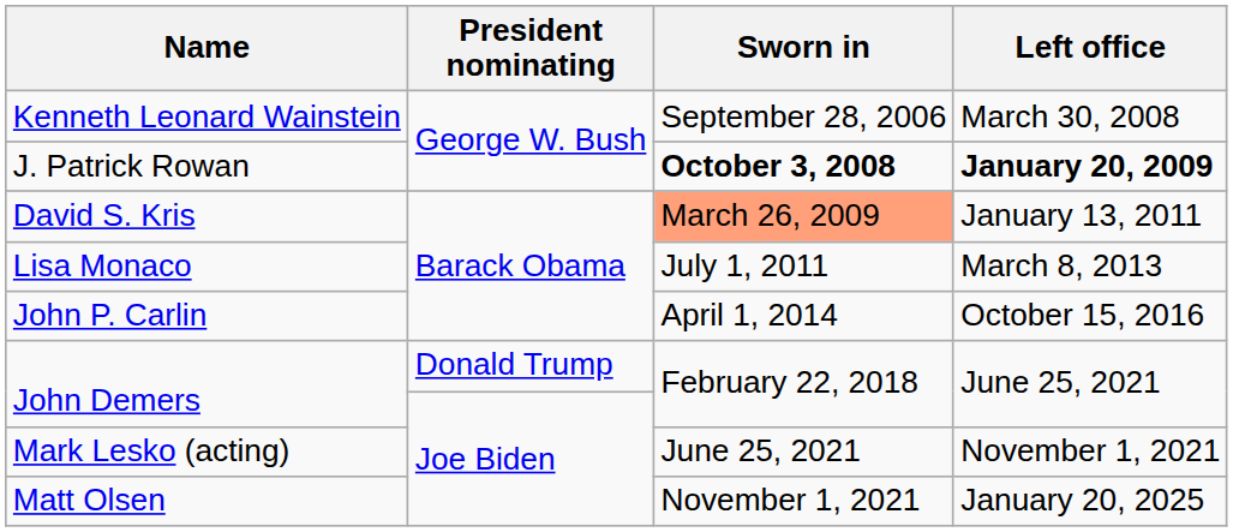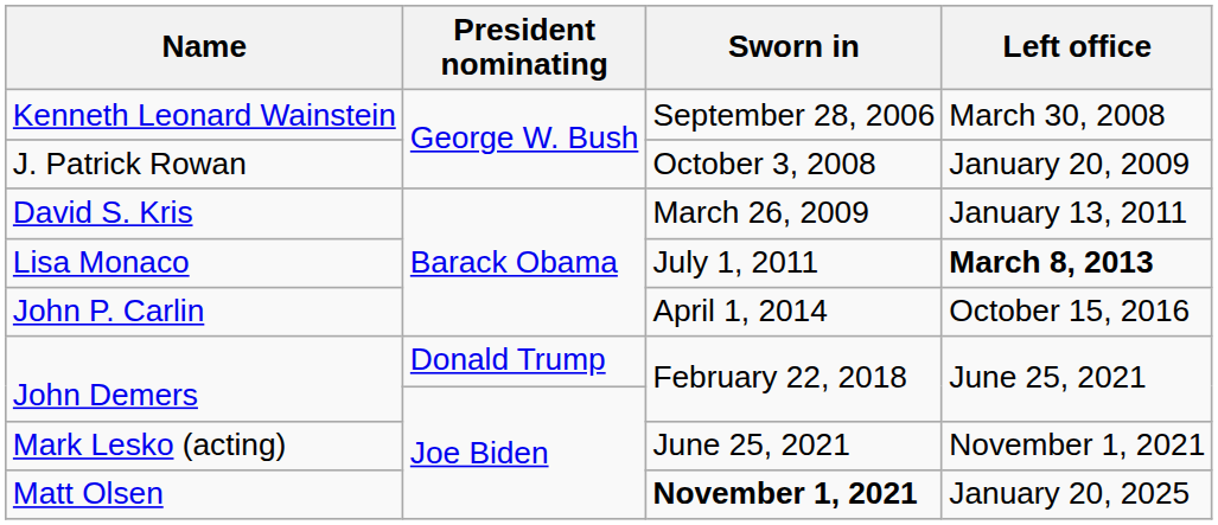J. Patrick Rowan | Sworn in: bold -> normal
J. Patrick Rowan | Left office: bold -> normal
David S. Kris | Sworn in: lightsalmon background -> no background
Lisa Monaco | Left office: normal -> bold
Matt Olsen | Sworn in: normal -> bold
